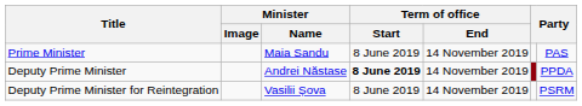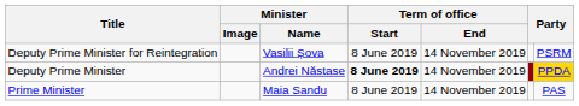rows swapped: Prime Minister <-> Deputy Prime Minister for Reintegration
Deputy Prime Minister | column 7: no background -> gold background
